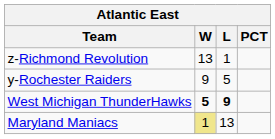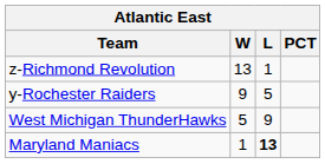West Michigan ThunderHawks | W: bold -> normal
West Michigan ThunderHawks | L: bold -> normal
Maryland Maniacs | W: khaki background -> no background
Maryland Maniacs | L: normal -> bold
